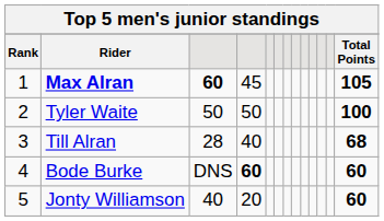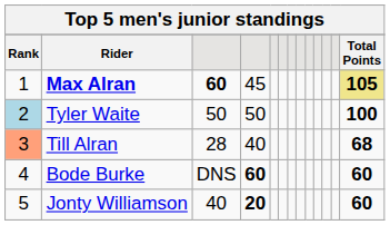Max Alran | Total Points: no background -> khaki background
Tyler Waite | Rank: no background -> lightblue background
Till Alran | Rank: no background -> lightsalmon background
Jonty Williamson | column 4: normal -> bold
